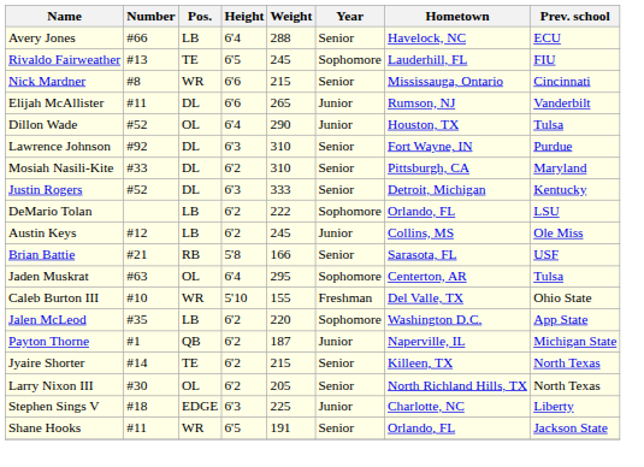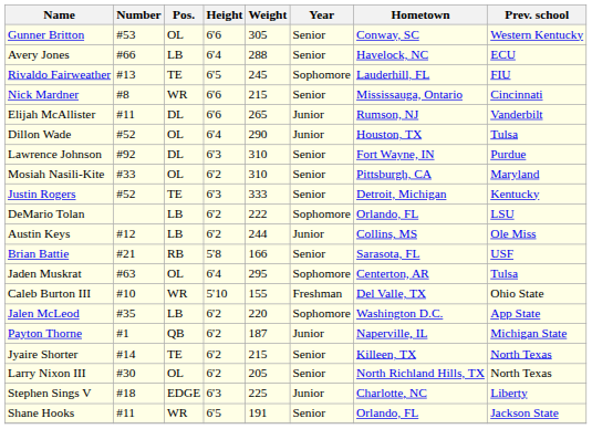+ row: Gunner Britton | #53 | OL | 6'6 | 305 | Senior | Conway, SC | Western Kentucky
Mosiah Nasili-Kite | Pos.: DL -> OL
Justin Rogers | Pos.: DL -> TE
Austin Keys | Weight: 245 -> 244
